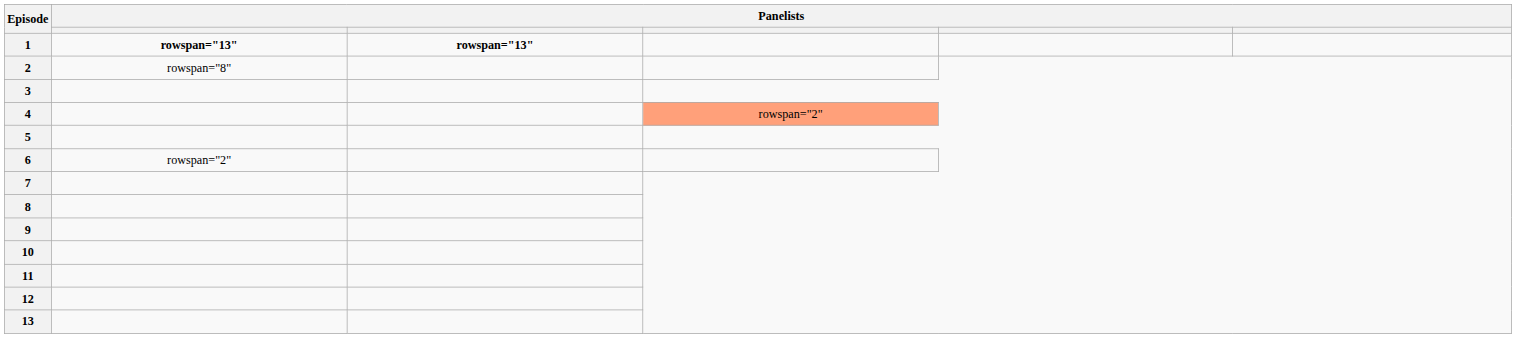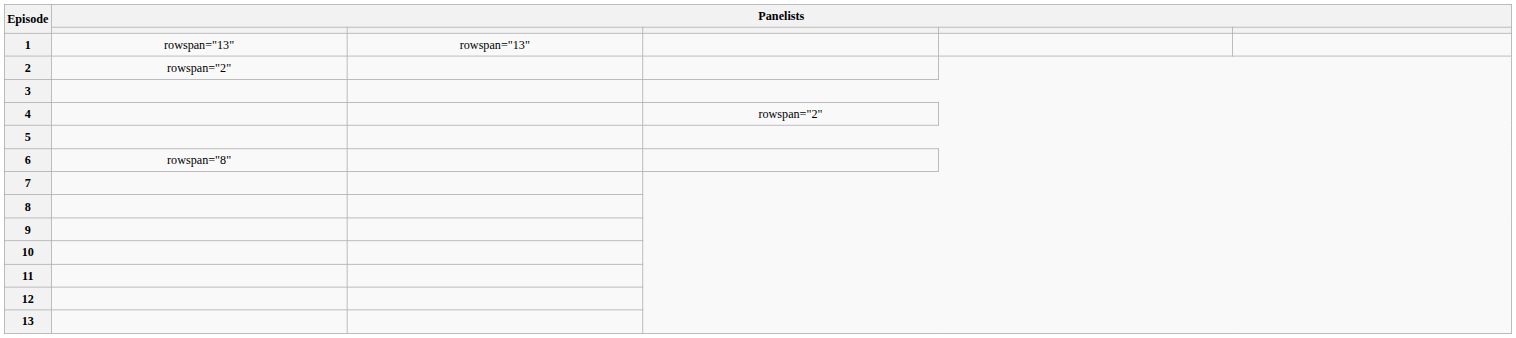1 | column 2: bold -> normal
1 | column 3: bold -> normal
2 | column 2: rowspan="8" -> rowspan="2"
4 | column 4: lightsalmon background -> no background
6 | column 2: rowspan="2" -> rowspan="8"
